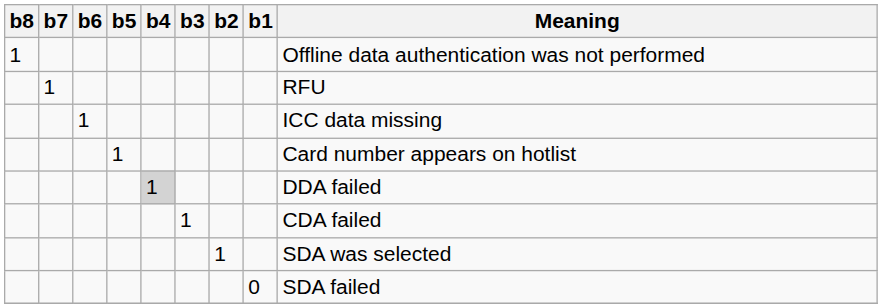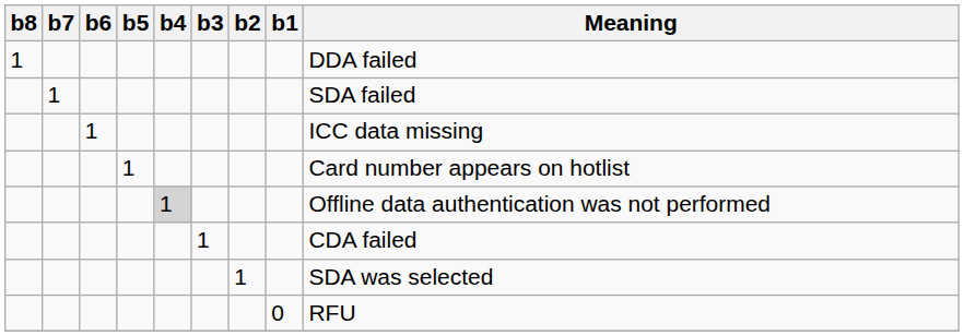row 2 | Meaning: Offline data authentication was not performed -> DDA failed
row 3 | Meaning: RFU -> SDA failed
row 6 | Meaning: DDA failed -> Offline data authentication was not performed
row 9 | Meaning: SDA failed -> RFU
